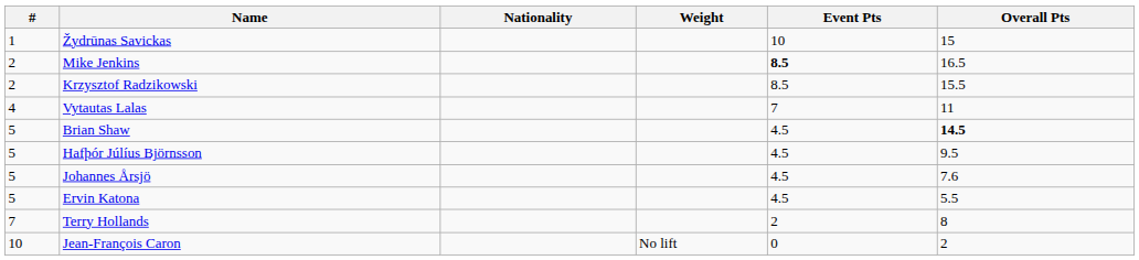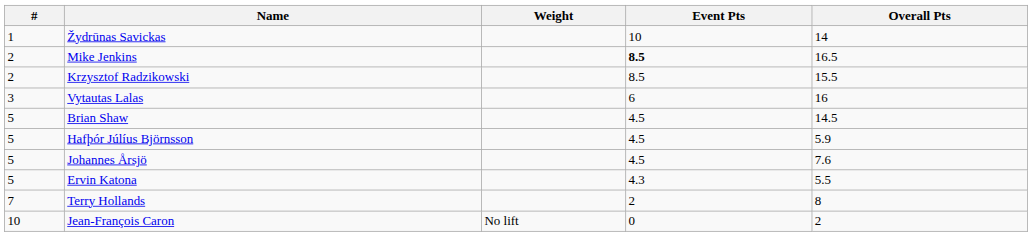- column: Nationality
Žydrūnas Savickas | Overall Pts: 15 -> 14
Vytautas Lalas | #: 4 -> 3
Vytautas Lalas | Event Pts: 7 -> 6
Vytautas Lalas | Overall Pts: 11 -> 16
Brian Shaw | Overall Pts: bold -> normal
Hafþór Júlíus Björnsson | Overall Pts: 9.5 -> 5.9
Ervin Katona | Event Pts: 4.5 -> 4.3
